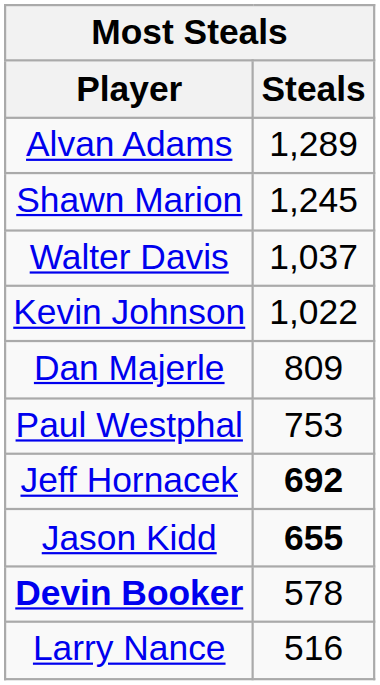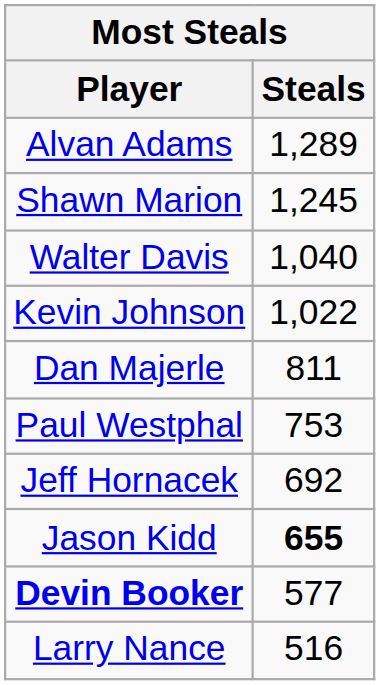Walter Davis | Steals: 1,037 -> 1,040
Dan Majerle | Steals: 809 -> 811
Jeff Hornacek | Steals: bold -> normal
Devin Booker | Steals: 578 -> 577
